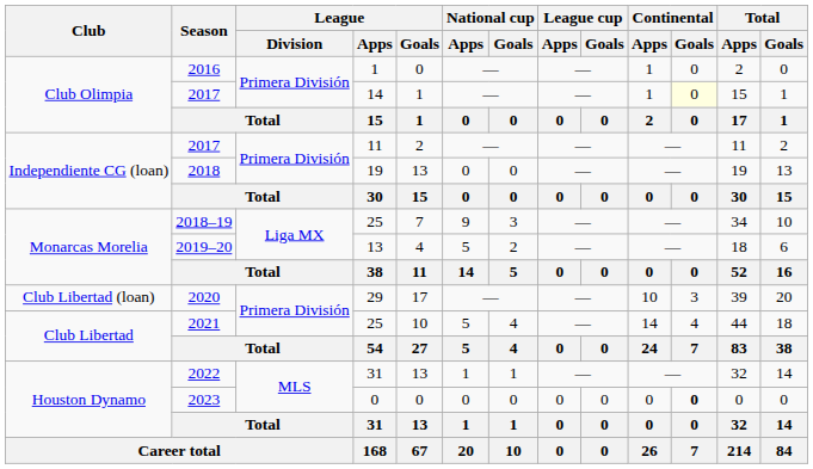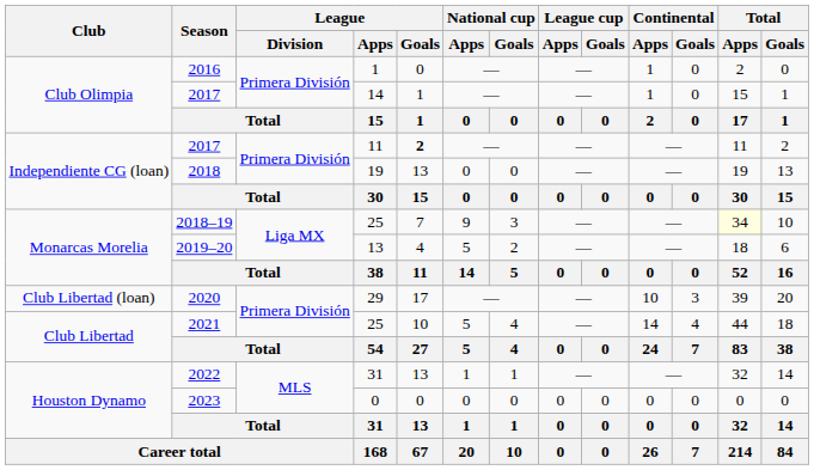2017 / 14 | Continental / Goals: lightyellow background -> no background
2017 / 11 | League / Goals: normal -> bold
2018–19 | Total / Apps: no background -> lightyellow background
2023 | Continental / Goals: bold -> normal
